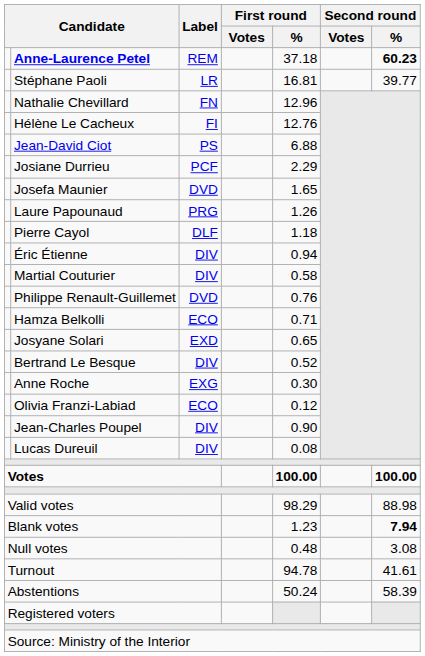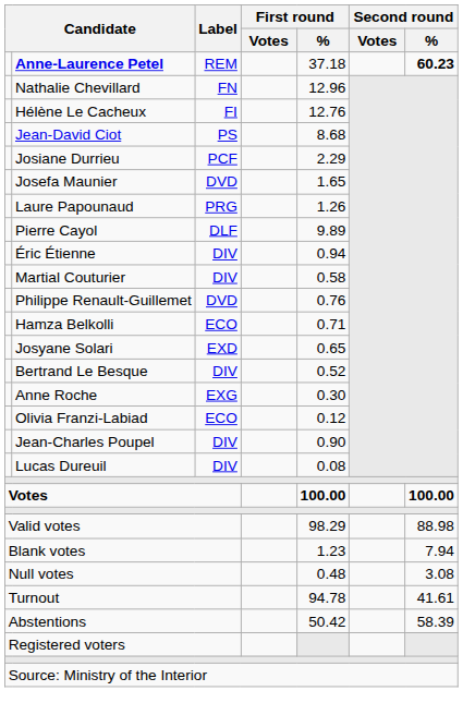- row: Stéphane Paoli | LR | 16.81 | 39.77
Jean-David Ciot | First round / %: 6.88 -> 8.68
Pierre Cayol | First round / %: 1.18 -> 9.89
Blank votes | Second round / %: bold -> normal
Abstentions | First round / %: 50.24 -> 50.42
